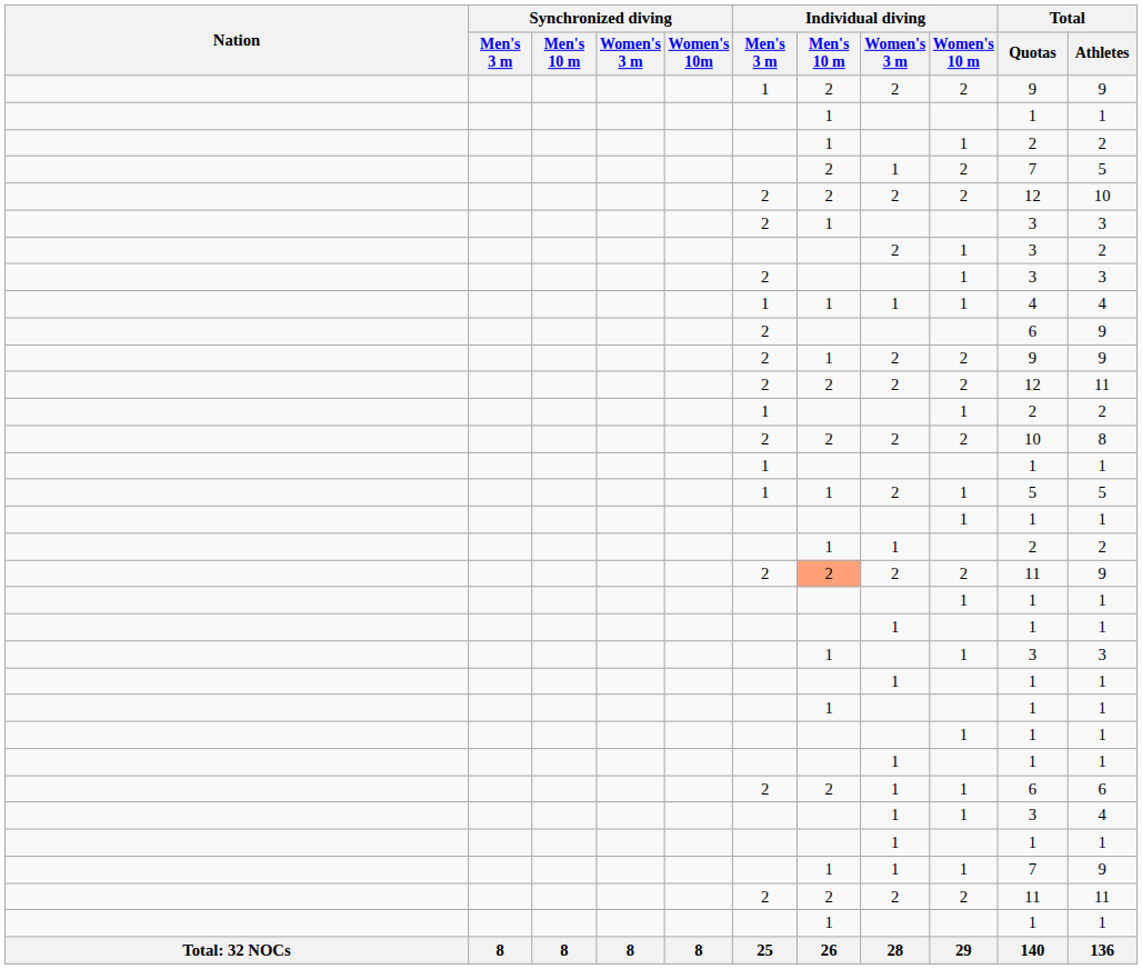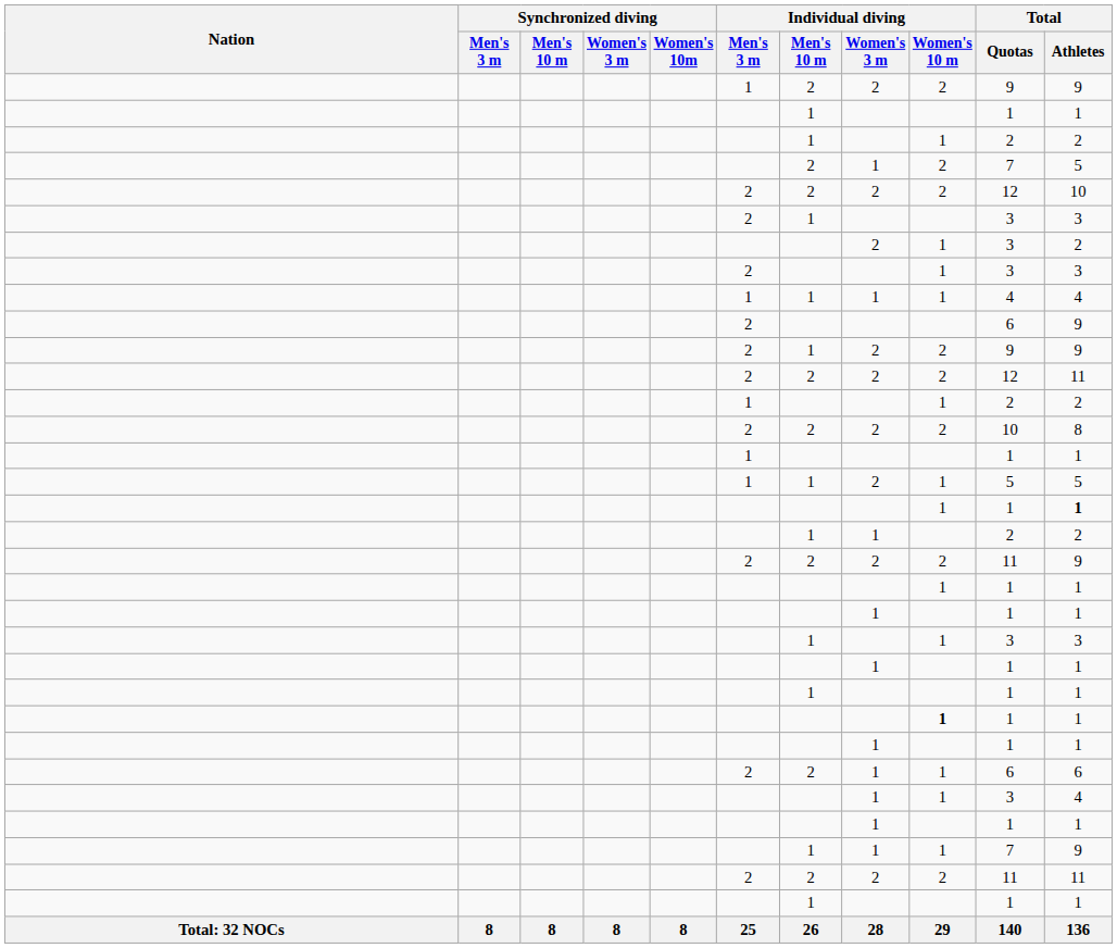row 19 | Total / Athletes: normal -> bold
row 21 | Individual diving / Men's 10 m: lightsalmon background -> no background
row 27 | Individual diving / Women's 10 m: normal -> bold
